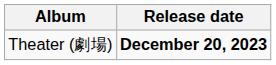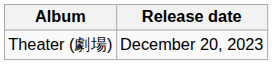Theater (劇場) | Release date: bold -> normal
